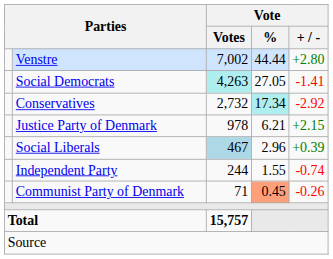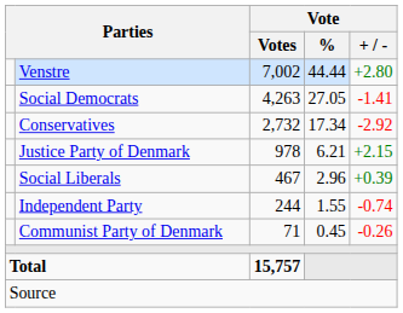Social Democrats | Vote / Votes: paleturquoise background -> no background
Conservatives | Vote / %: paleturquoise background -> no background
Social Liberals | Vote / Votes: lightblue background -> no background
Communist Party of Denmark | Vote / %: lightsalmon background -> no background
